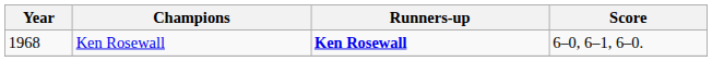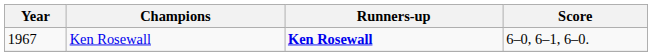row 2 | Year: 1968 -> 1967
